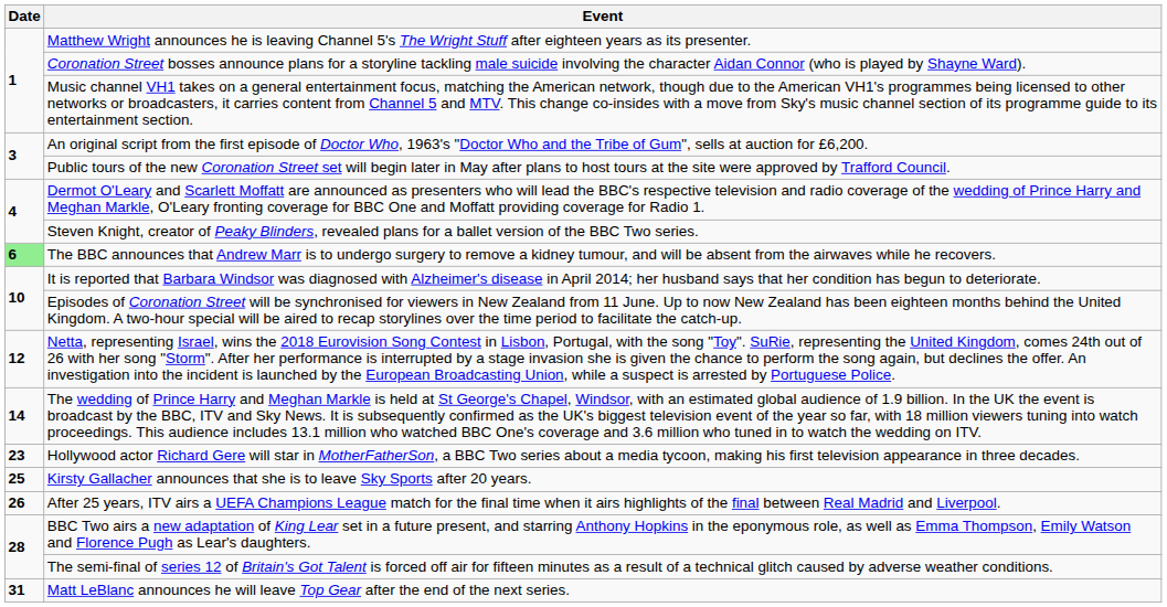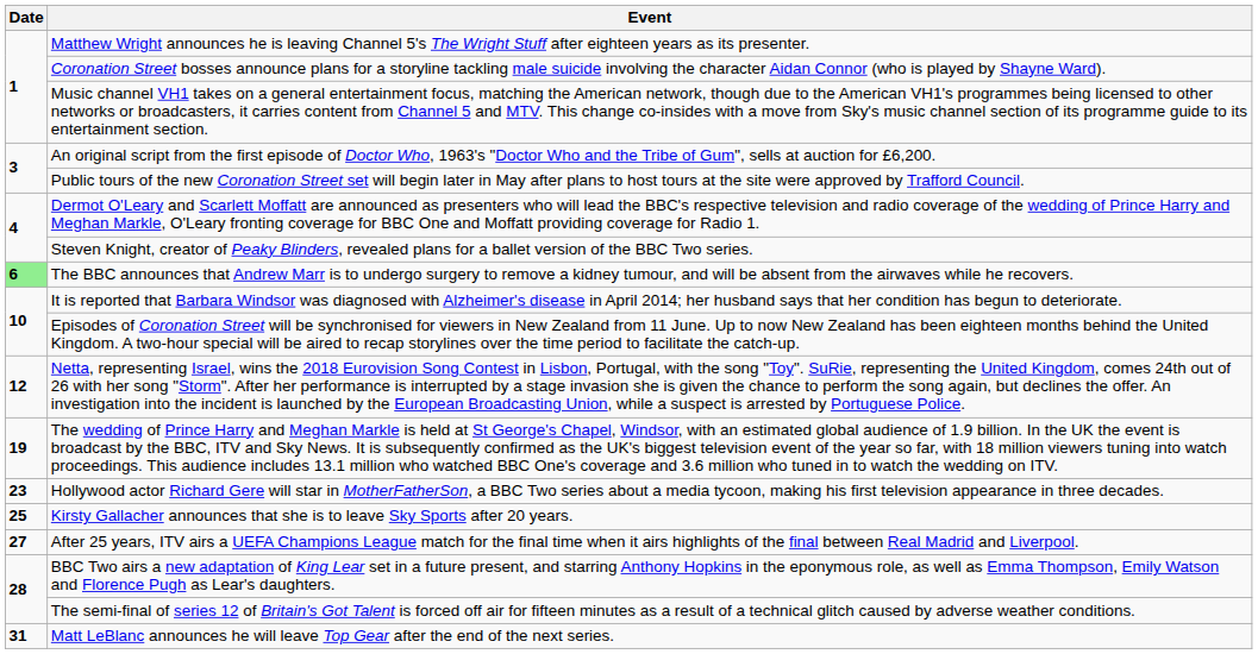row 13 | Date: 14 -> 19
row 16 | Date: 26 -> 27
